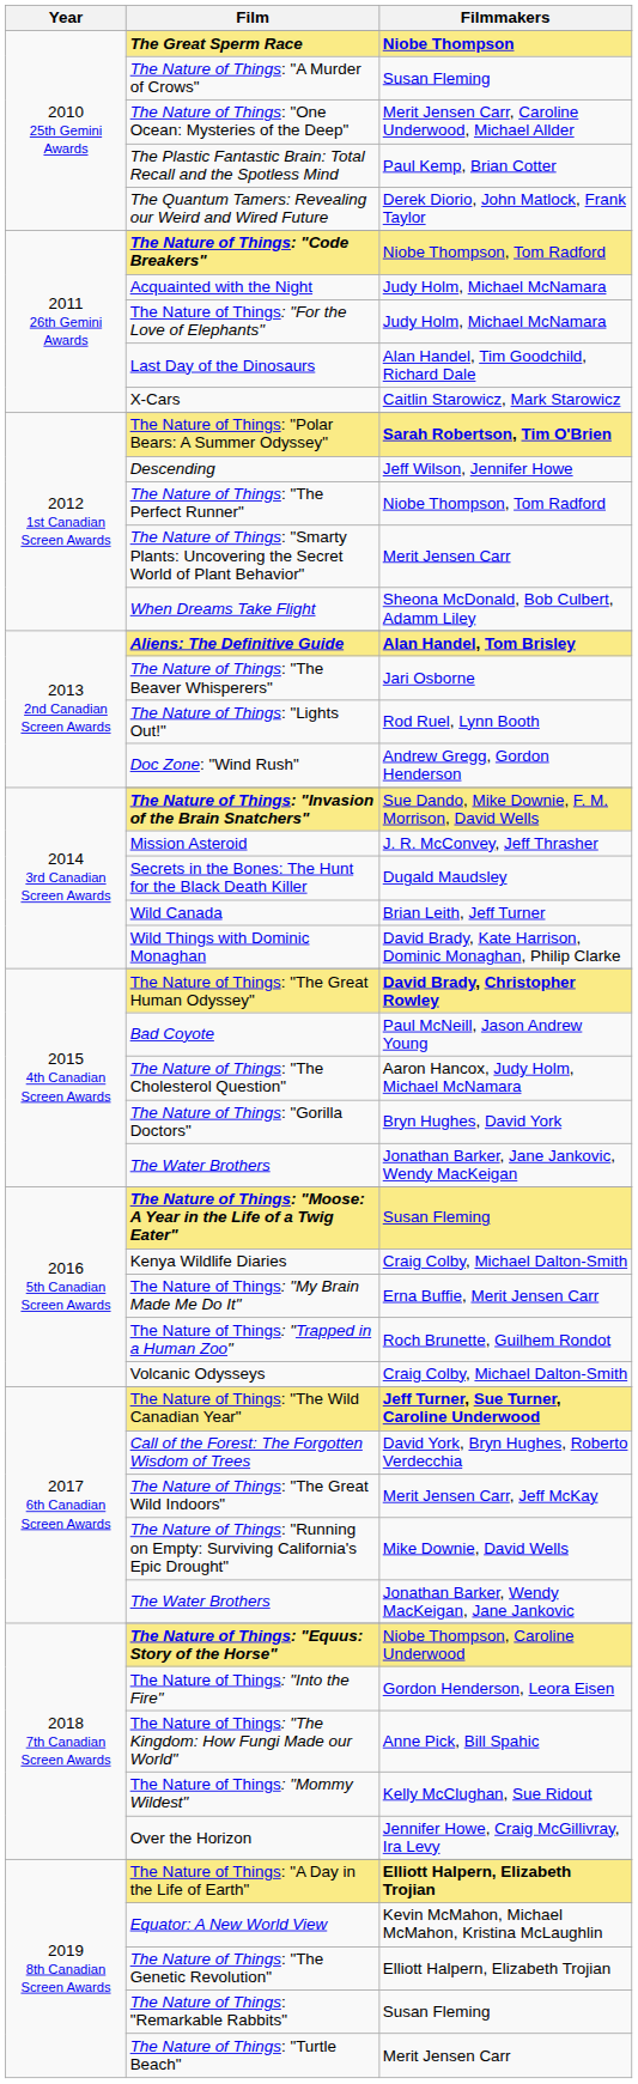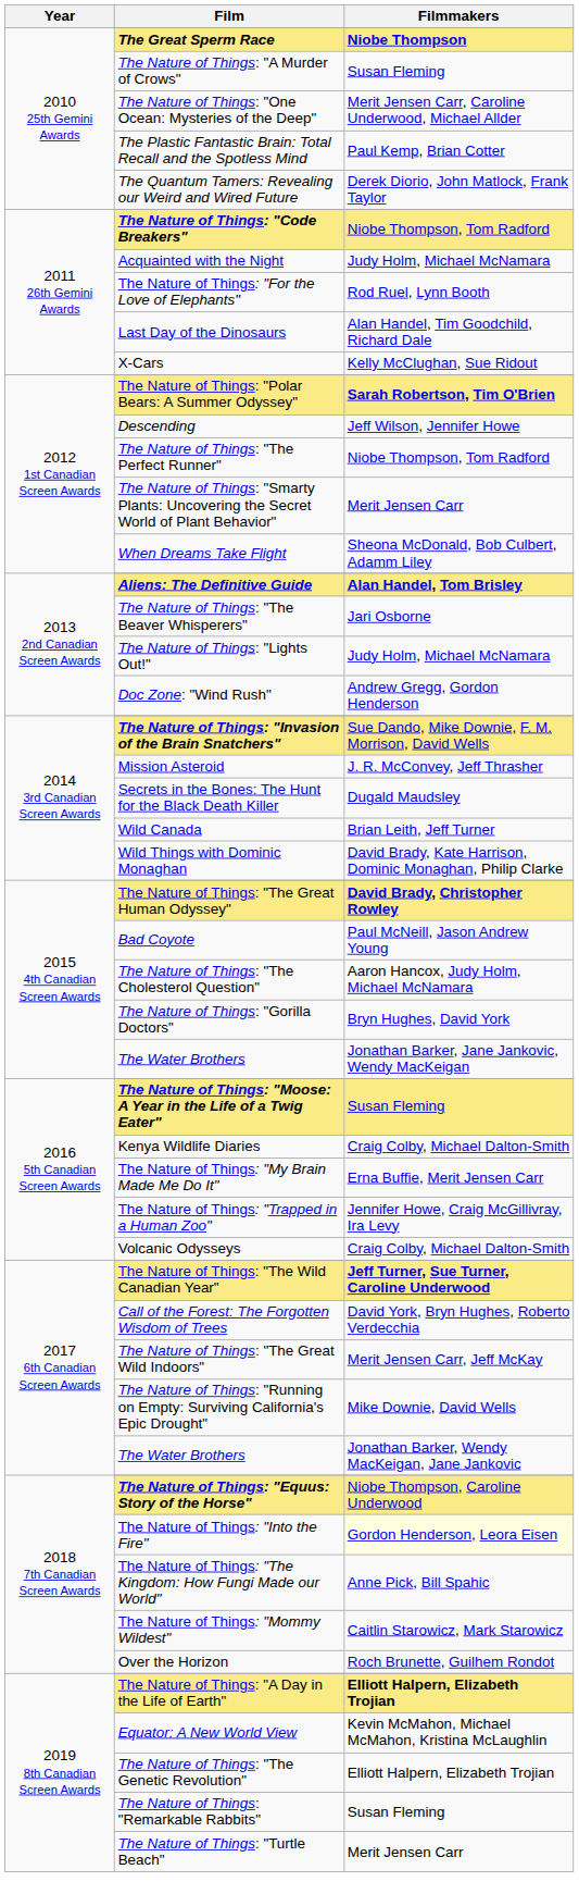The Nature of Things: "For the Love of Elephants" | Filmmakers: Judy Holm, Michael McNamara -> Rod Ruel, Lynn Booth
X-Cars | Filmmakers: Caitlin Starowicz, Mark Starowicz -> Kelly McClughan, Sue Ridout
The Nature of Things: "Lights Out!" | Filmmakers: Rod Ruel, Lynn Booth -> Judy Holm, Michael McNamara
The Nature of Things: "Trapped in a Human Zoo" | Filmmakers: Roch Brunette, Guilhem Rondot -> Jennifer Howe, Craig McGillivray, Ira Levy
The Nature of Things: "Into the Fire" | Filmmakers: no background -> lightyellow background
The Nature of Things: "Mommy Wildest" | Filmmakers: Kelly McClughan, Sue Ridout -> Caitlin Starowicz, Mark Starowicz
Over the Horizon | Filmmakers: Jennifer Howe, Craig McGillivray, Ira Levy -> Roch Brunette, Guilhem Rondot
